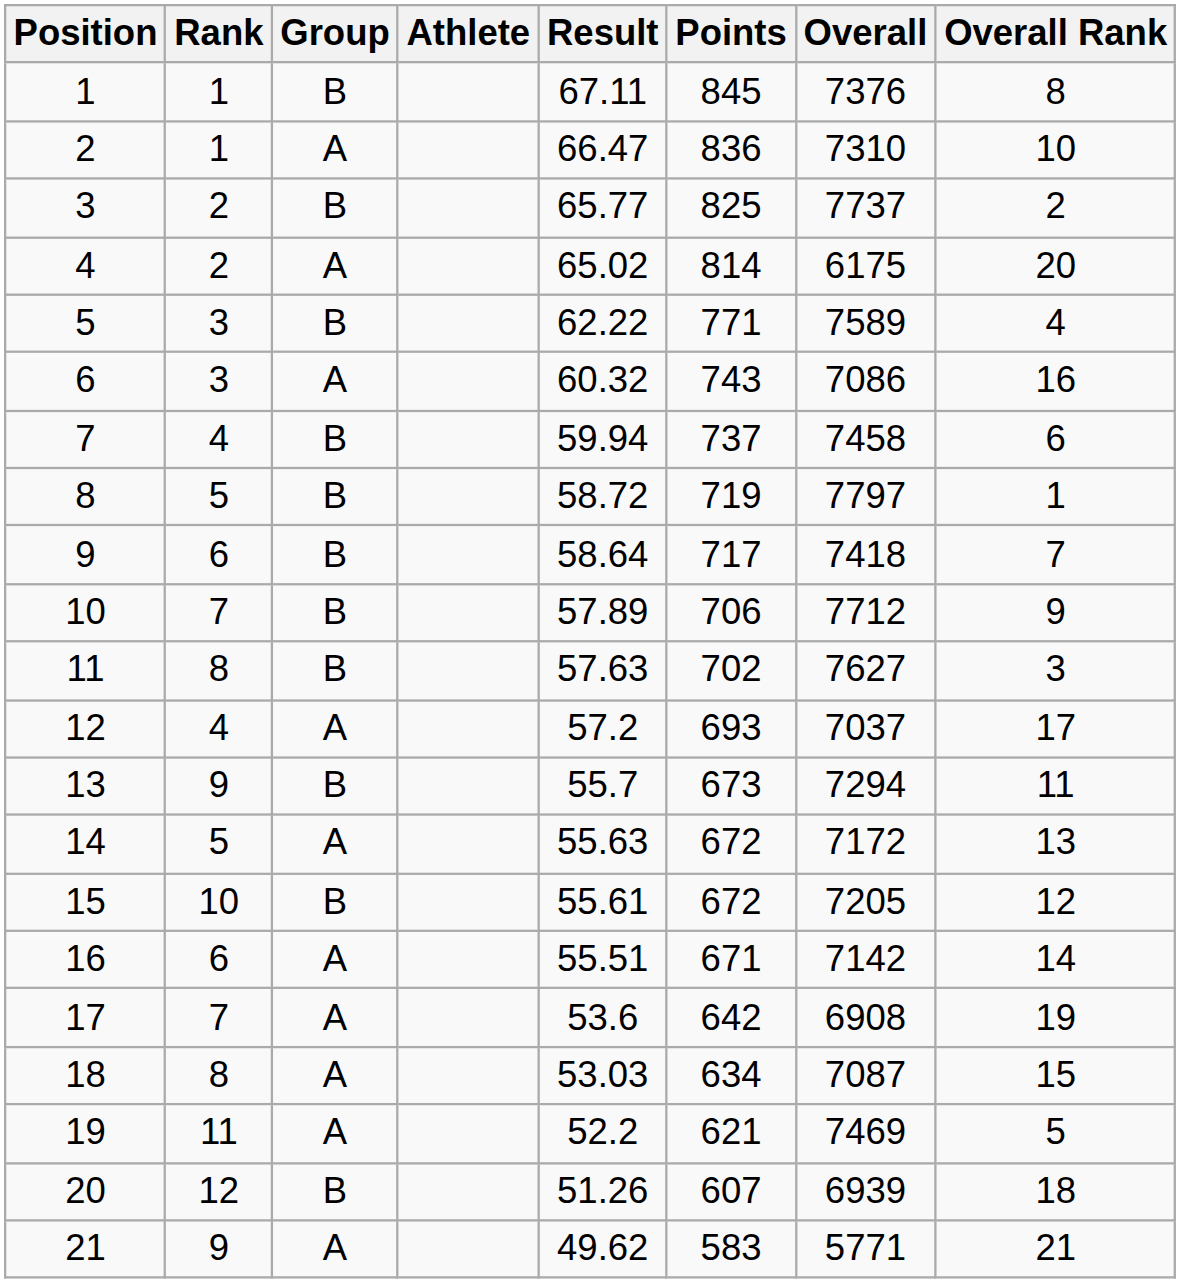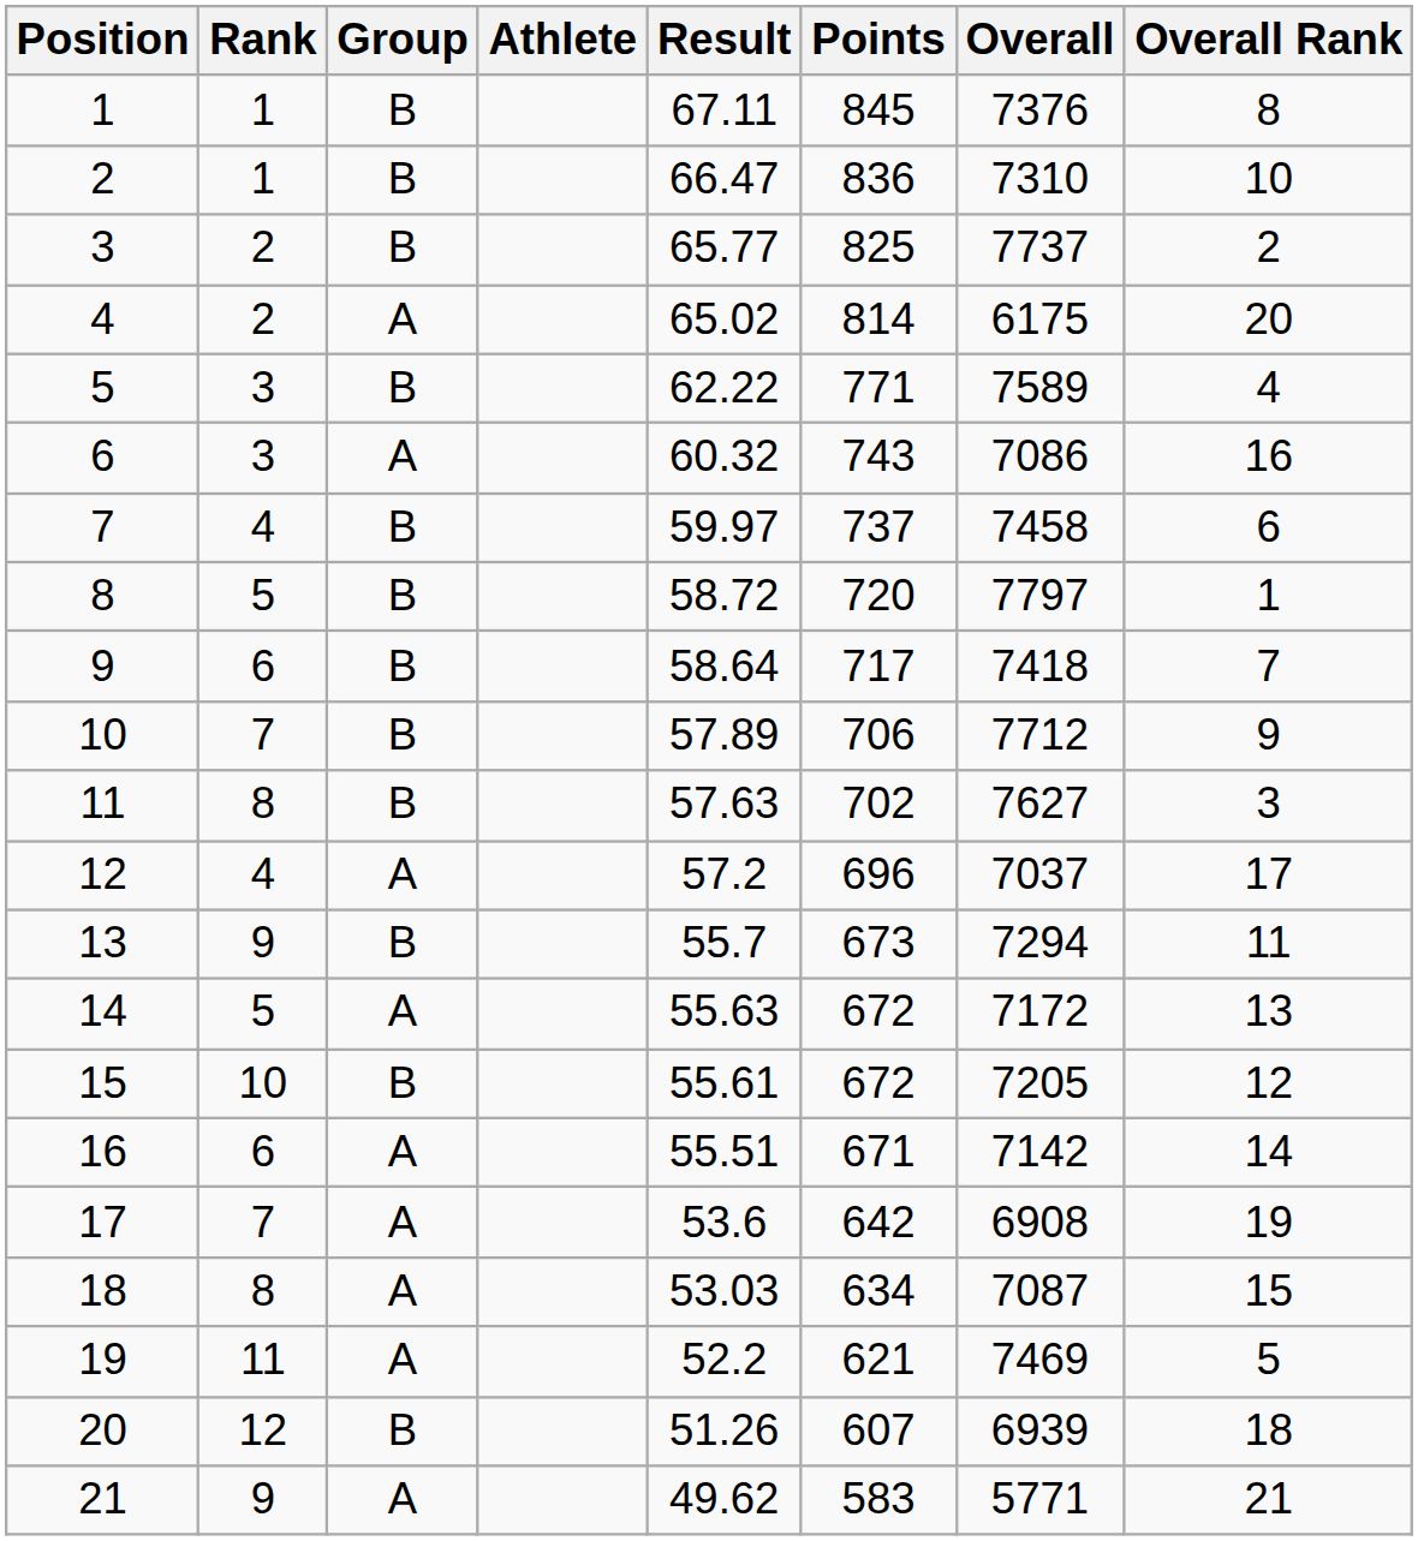row 3 | Group: A -> B
row 8 | Result: 59.94 -> 59.97
row 9 | Points: 719 -> 720
row 13 | Points: 693 -> 696
